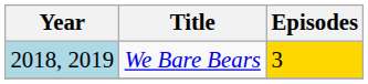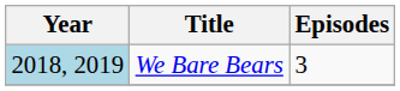We Bare Bears | Episodes: gold background -> no background
